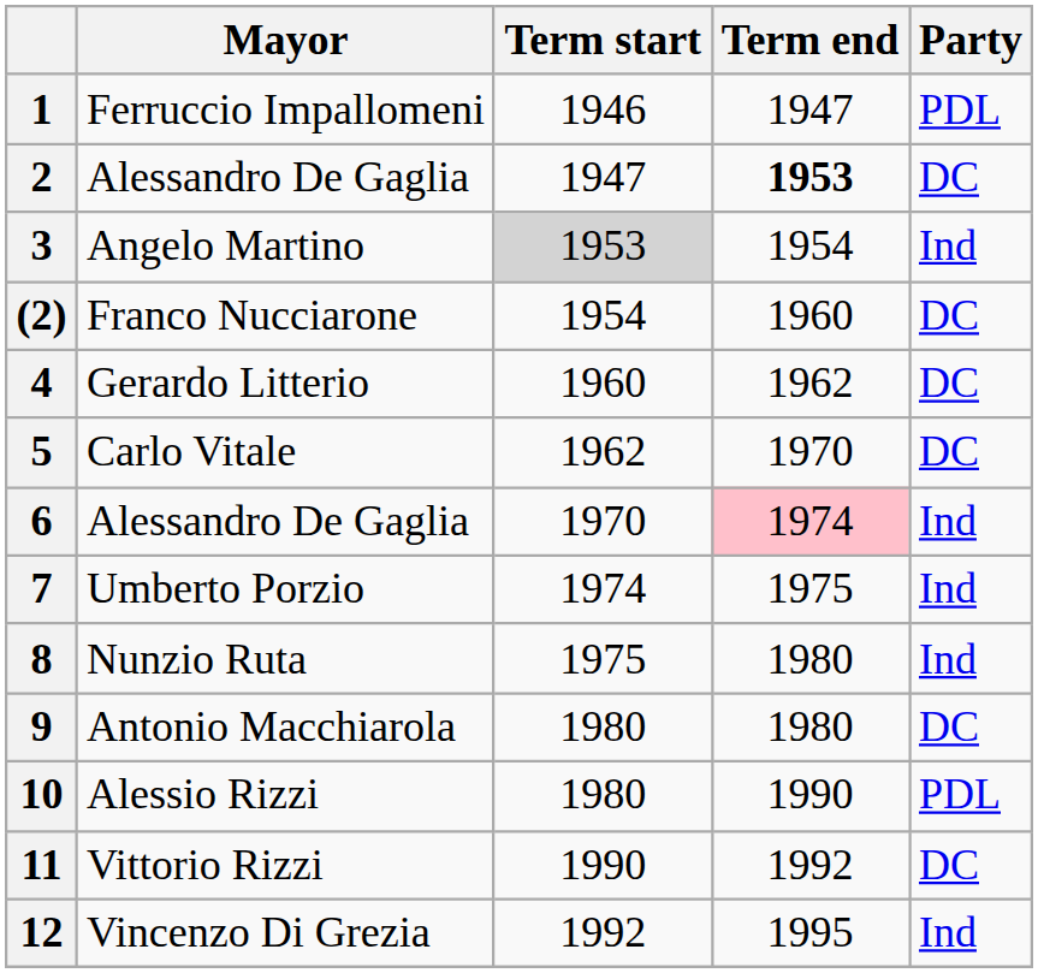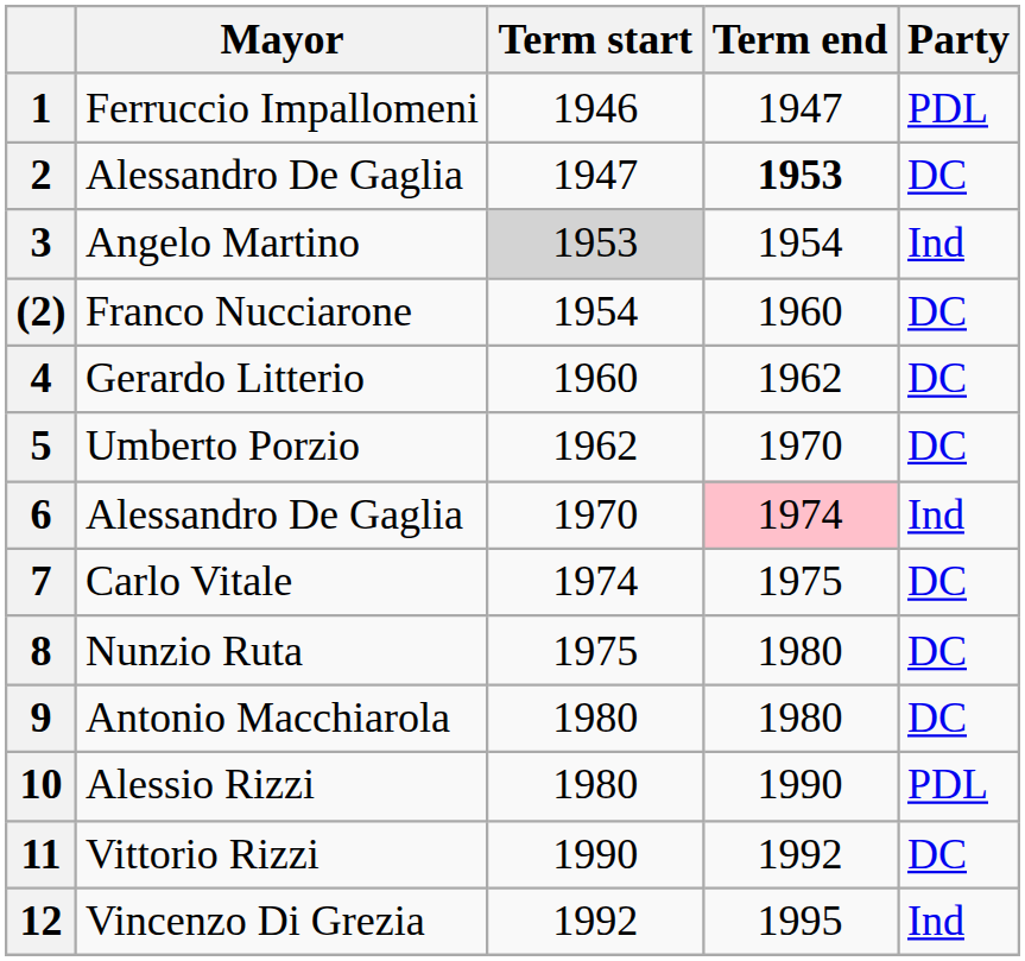5 | Mayor: Carlo Vitale -> Umberto Porzio
7 | Mayor: Umberto Porzio -> Carlo Vitale
7 | Party: Ind -> DC
8 | Party: Ind -> DC
